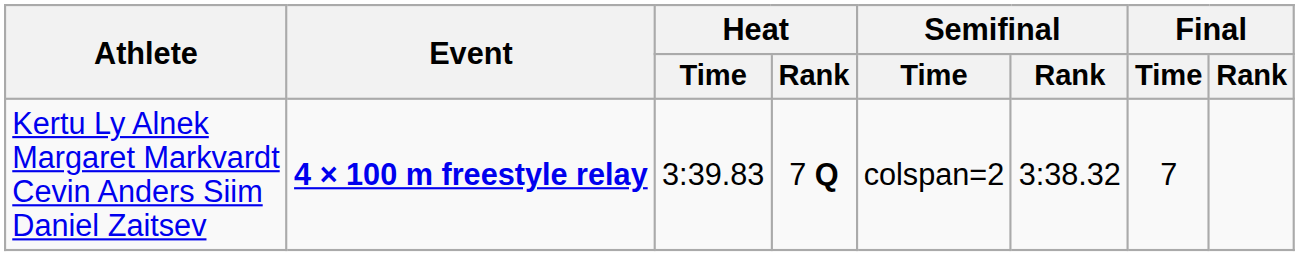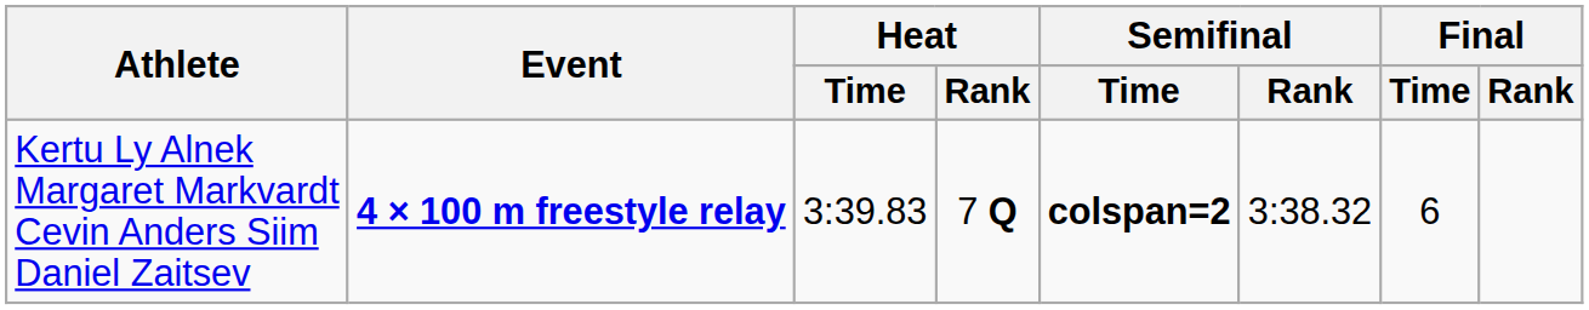row 3 | Semifinal / Time: normal -> bold
row 3 | Final / Time: 7 -> 6
